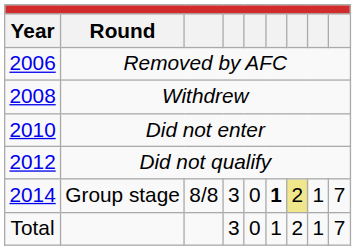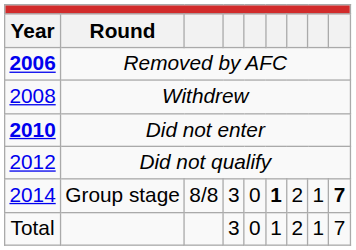Removed by AFC | Year: normal -> bold
Did not enter | Year: normal -> bold
Group stage | column 7: khaki background -> no background
Group stage | column 9: normal -> bold
